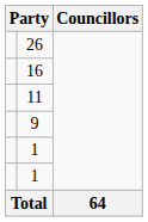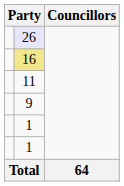26 | column 2: no background -> lavender background
16 | column 2: no background -> khaki background
